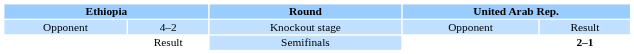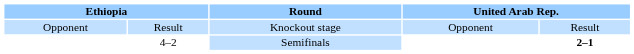row 2 | column 2: 4–2 -> Result
row 3 | column 2: Result -> 4–2
